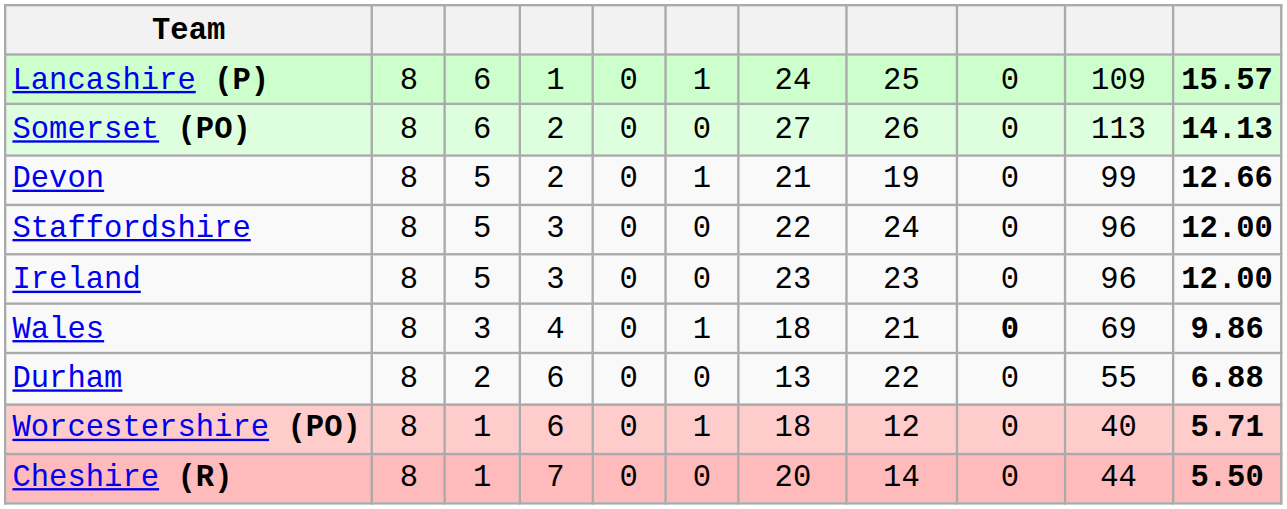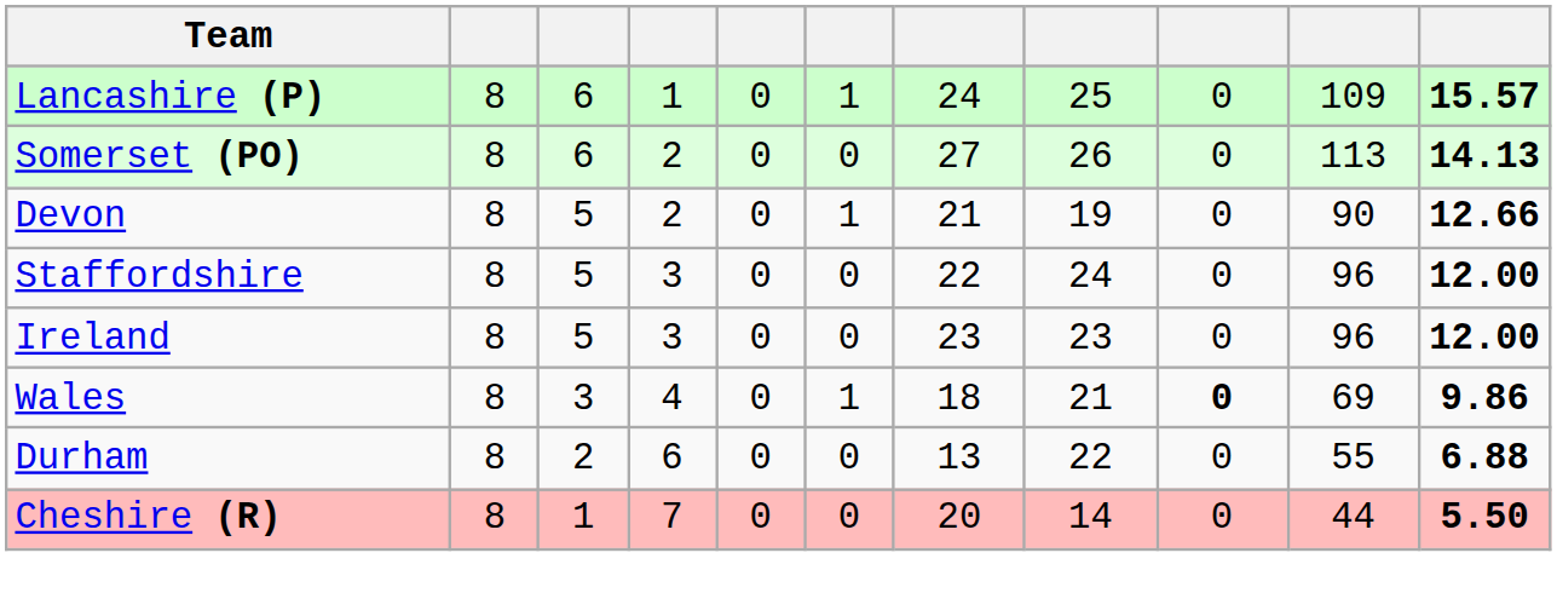Devon | column 10: 99 -> 90
- row: Worcestershire (PO) | 8 | 1 | 6 | 0 | 1 | 18 | 12 | 0 | 40 | 5.71
